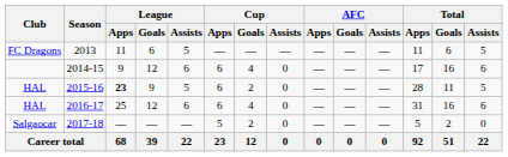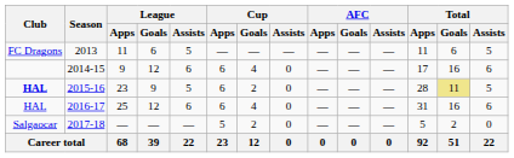2015-16 | Club: normal -> bold
2015-16 | League / Apps: bold -> normal
2015-16 | Total / Goals: no background -> khaki background
